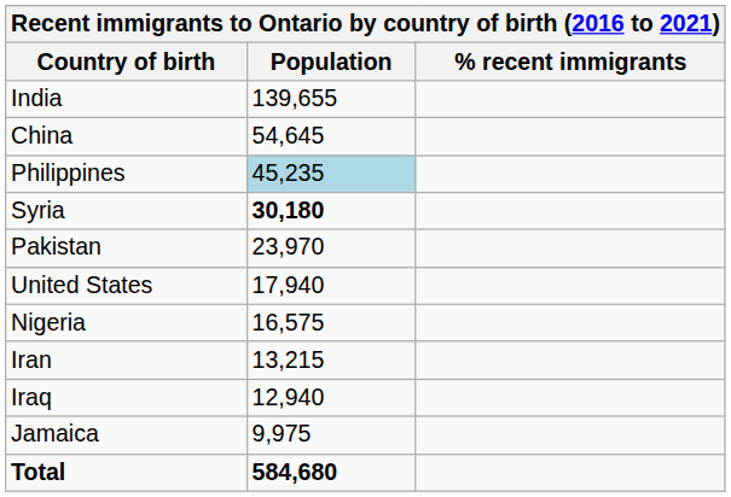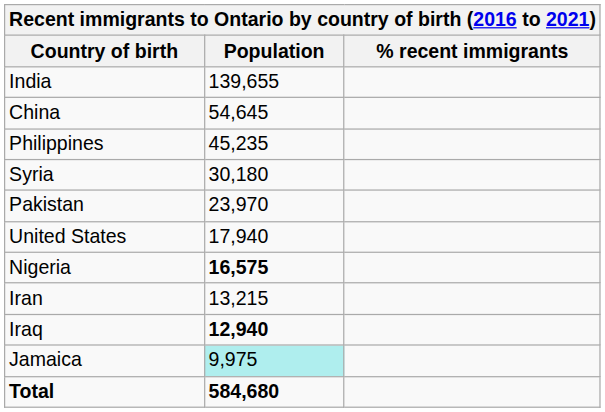Philippines | Population: lightblue background -> no background
Syria | Population: bold -> normal
Nigeria | Population: normal -> bold
Iraq | Population: normal -> bold
Jamaica | Population: no background -> paleturquoise background
